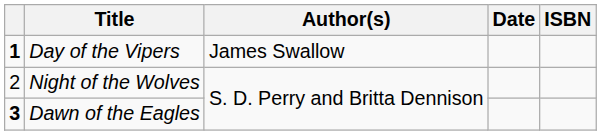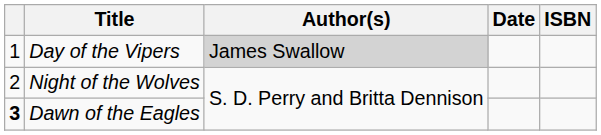Day of the Vipers | column 1: bold -> normal
Day of the Vipers | Author(s): no background -> lightgrey background
